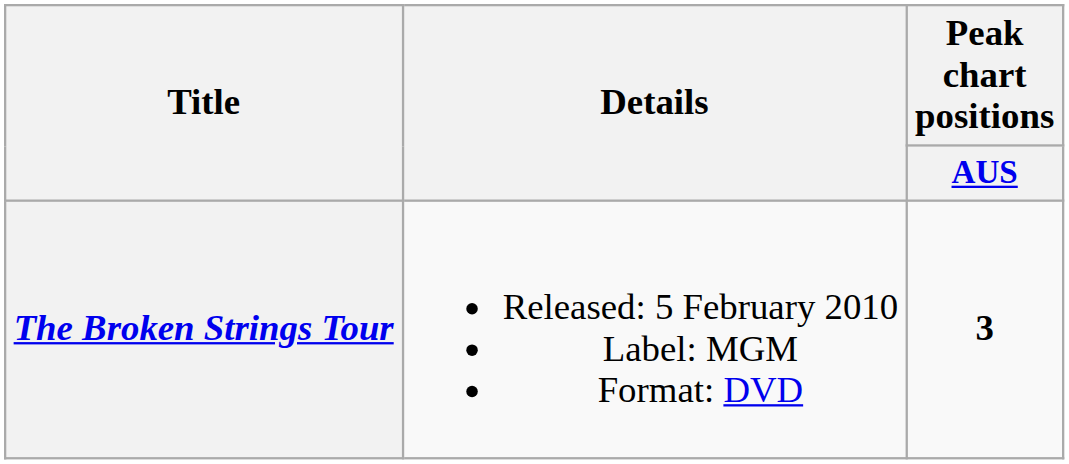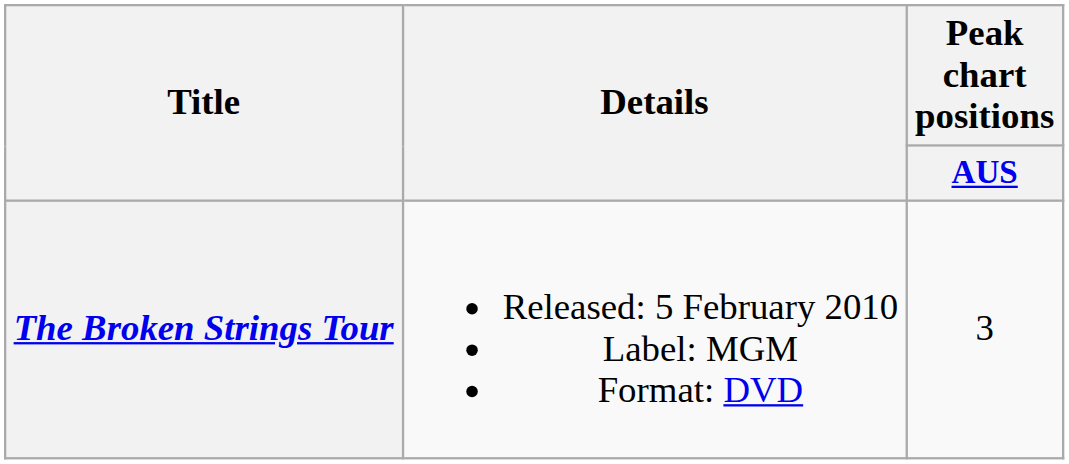The Broken Strings Tour | Peak chart positions / AUS: bold -> normal
